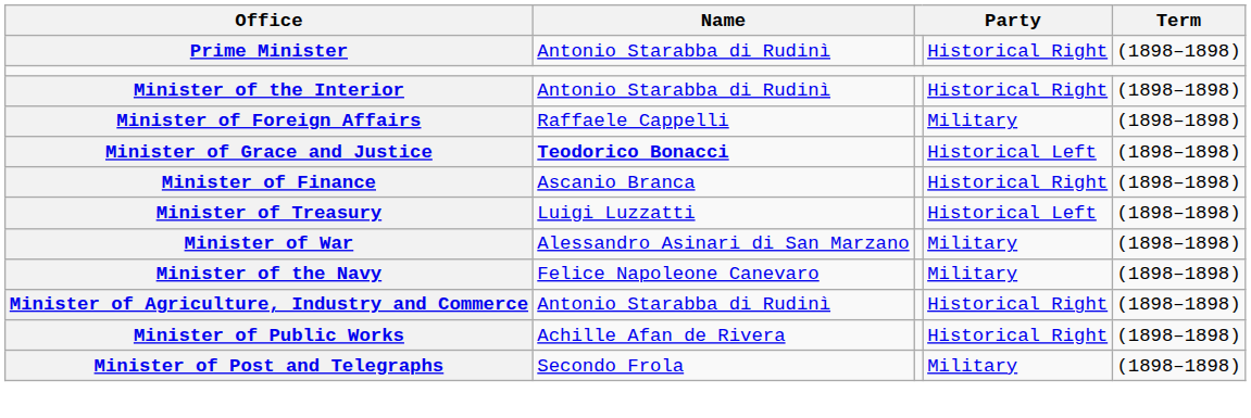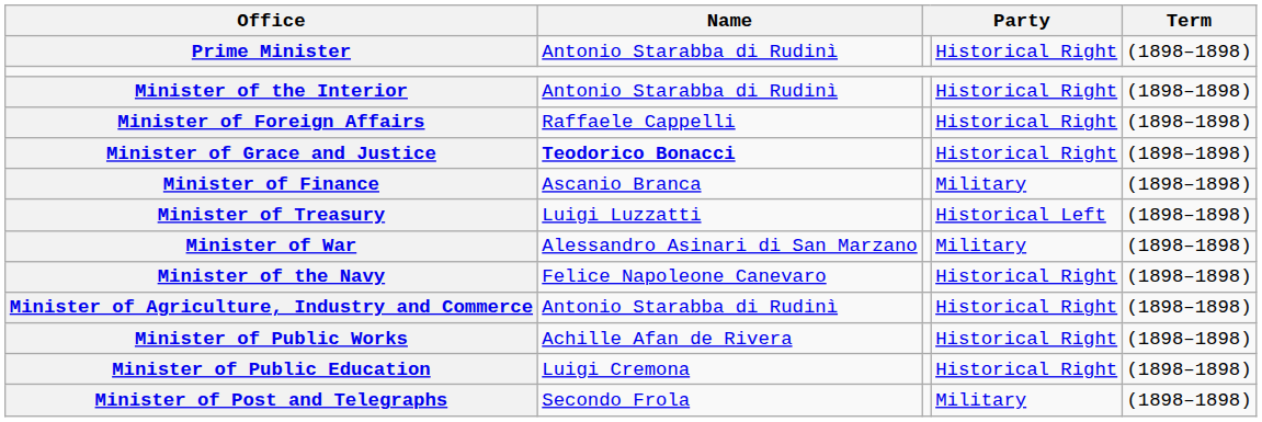Minister of Foreign Affairs | column 4: Military -> Historical Right
Minister of Grace and Justice | column 4: Historical Left -> Historical Right
Minister of Finance | column 4: Historical Right -> Military
Minister of the Navy | column 4: Military -> Historical Right
+ row: Minister of Public Education | Luigi Cremona | Historical Right | (1898–1898)
